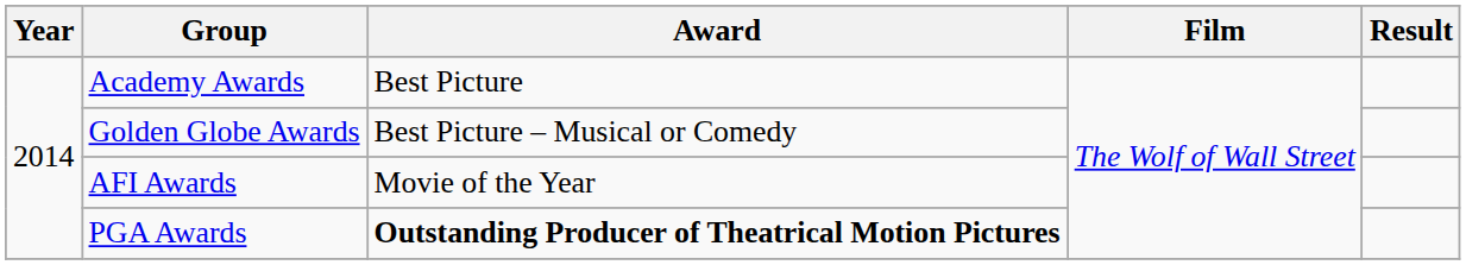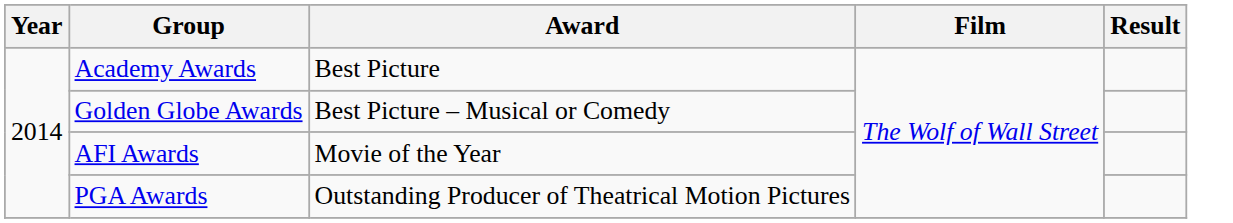PGA Awards | Award: bold -> normal
